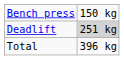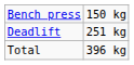Deadlift | column 2: lightgrey background -> no background
